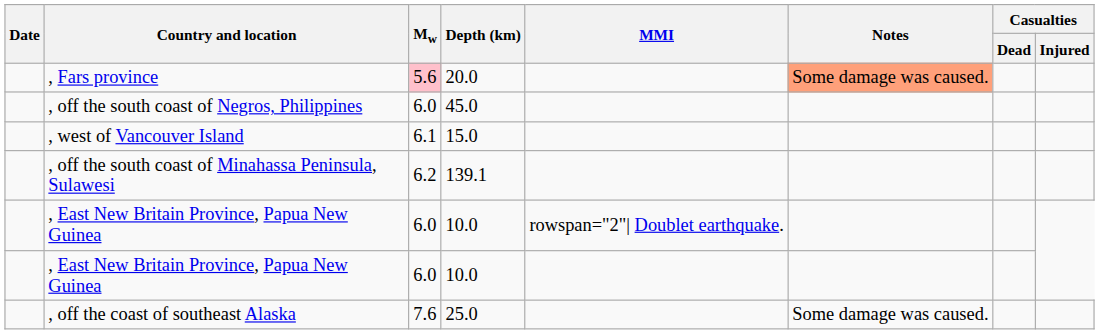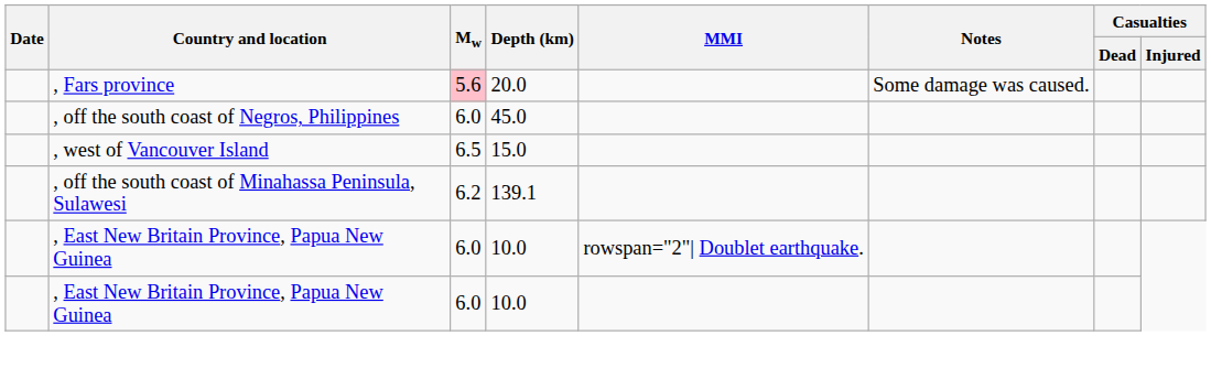, Fars province | Notes: lightsalmon background -> no background
, west of Vancouver Island | Mw: 6.1 -> 6.5
- row: , off the coast of southeast Alaska | 7.6 | 25.0 | Some damage was caused.
